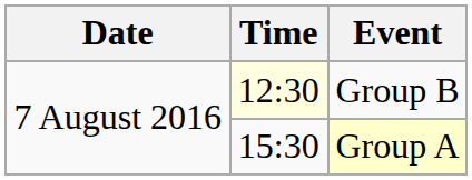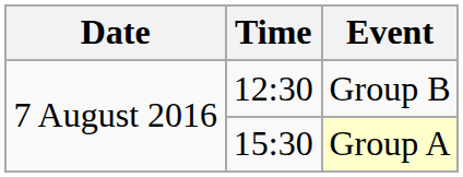Group B | Time: lightyellow background -> no background
